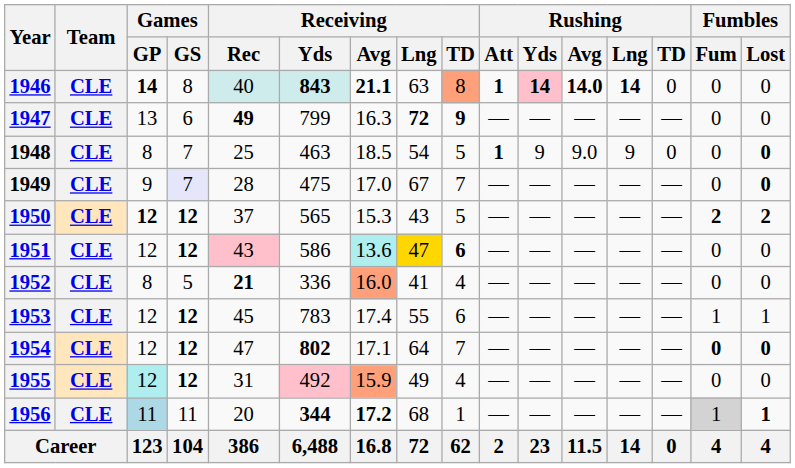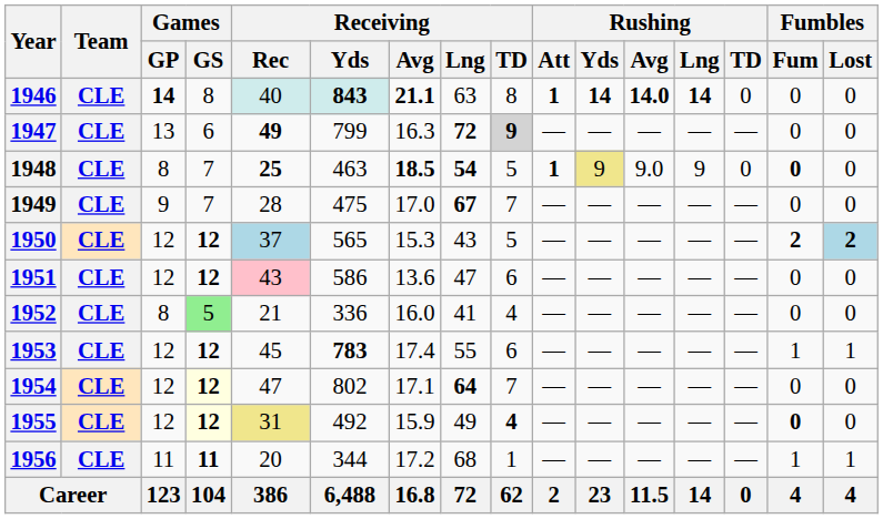1946 | Receiving / TD: lightsalmon background -> no background
1946 | Rushing / Yds: pink background -> no background
1947 | Receiving / TD: no background -> lightgrey background
1948 | Receiving / Rec: normal -> bold
1948 | Receiving / Avg: normal -> bold
1948 | Receiving / Lng: normal -> bold
1948 | Rushing / Yds: no background -> khaki background
1948 | Fumbles / Fum: normal -> bold
1948 | Fumbles / Lost: bold -> normal
1949 | Games / GS: lavender background -> no background
1949 | Receiving / Lng: normal -> bold
1949 | Fumbles / Lost: bold -> normal
1950 | Games / GP: bold -> normal
1950 | Receiving / Rec: no background -> lightblue background
1950 | Fumbles / Lost: no background -> lightblue background
1951 | Receiving / Avg: paleturquoise background -> no background
1951 | Receiving / Lng: gold background -> no background
1951 | Receiving / TD: bold -> normal
1952 | Games / GS: no background -> lightgreen background
1952 | Receiving / Rec: bold -> normal
1952 | Receiving / Avg: lightsalmon background -> no background
1953 | Receiving / Yds: normal -> bold
1954 | Games / GS: no background -> lightyellow background
1954 | Receiving / Yds: bold -> normal
1954 | Receiving / Lng: normal -> bold
1954 | Fumbles / Fum: bold -> normal
1954 | Fumbles / Lost: bold -> normal
1955 | Games / GP: paleturquoise background -> no background
1955 | Games / GS: no background -> lightyellow background
1955 | Receiving / Rec: no background -> khaki background
1955 | Receiving / Yds: pink background -> no background
1955 | Receiving / Avg: lightsalmon background -> no background
1955 | Receiving / TD: normal -> bold
1955 | Fumbles / Fum: normal -> bold
1956 | Games / GP: lightblue background -> no background
1956 | Games / GS: normal -> bold
1956 | Receiving / Yds: bold -> normal
1956 | Receiving / Avg: bold -> normal
1956 | Fumbles / Fum: lightgrey background -> no background
1956 | Fumbles / Lost: bold -> normal
